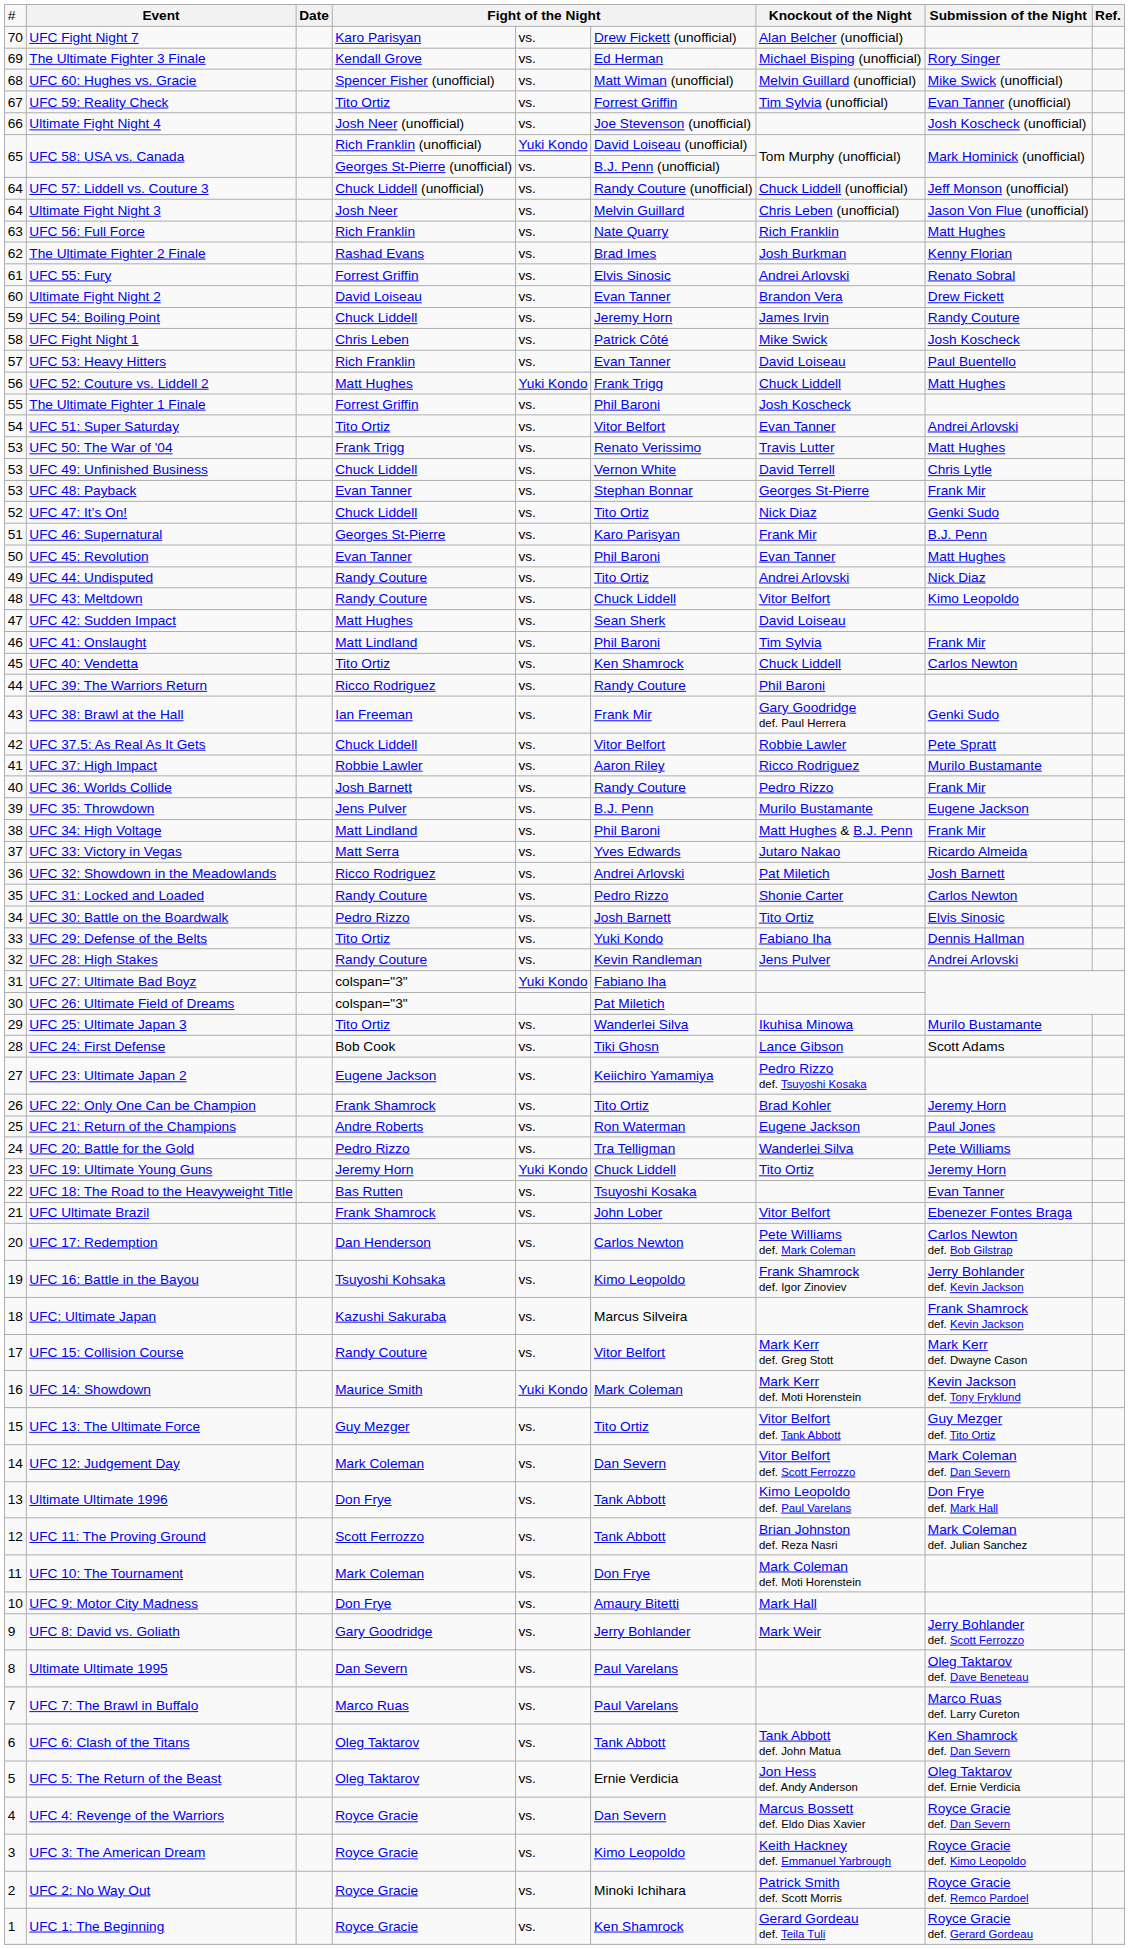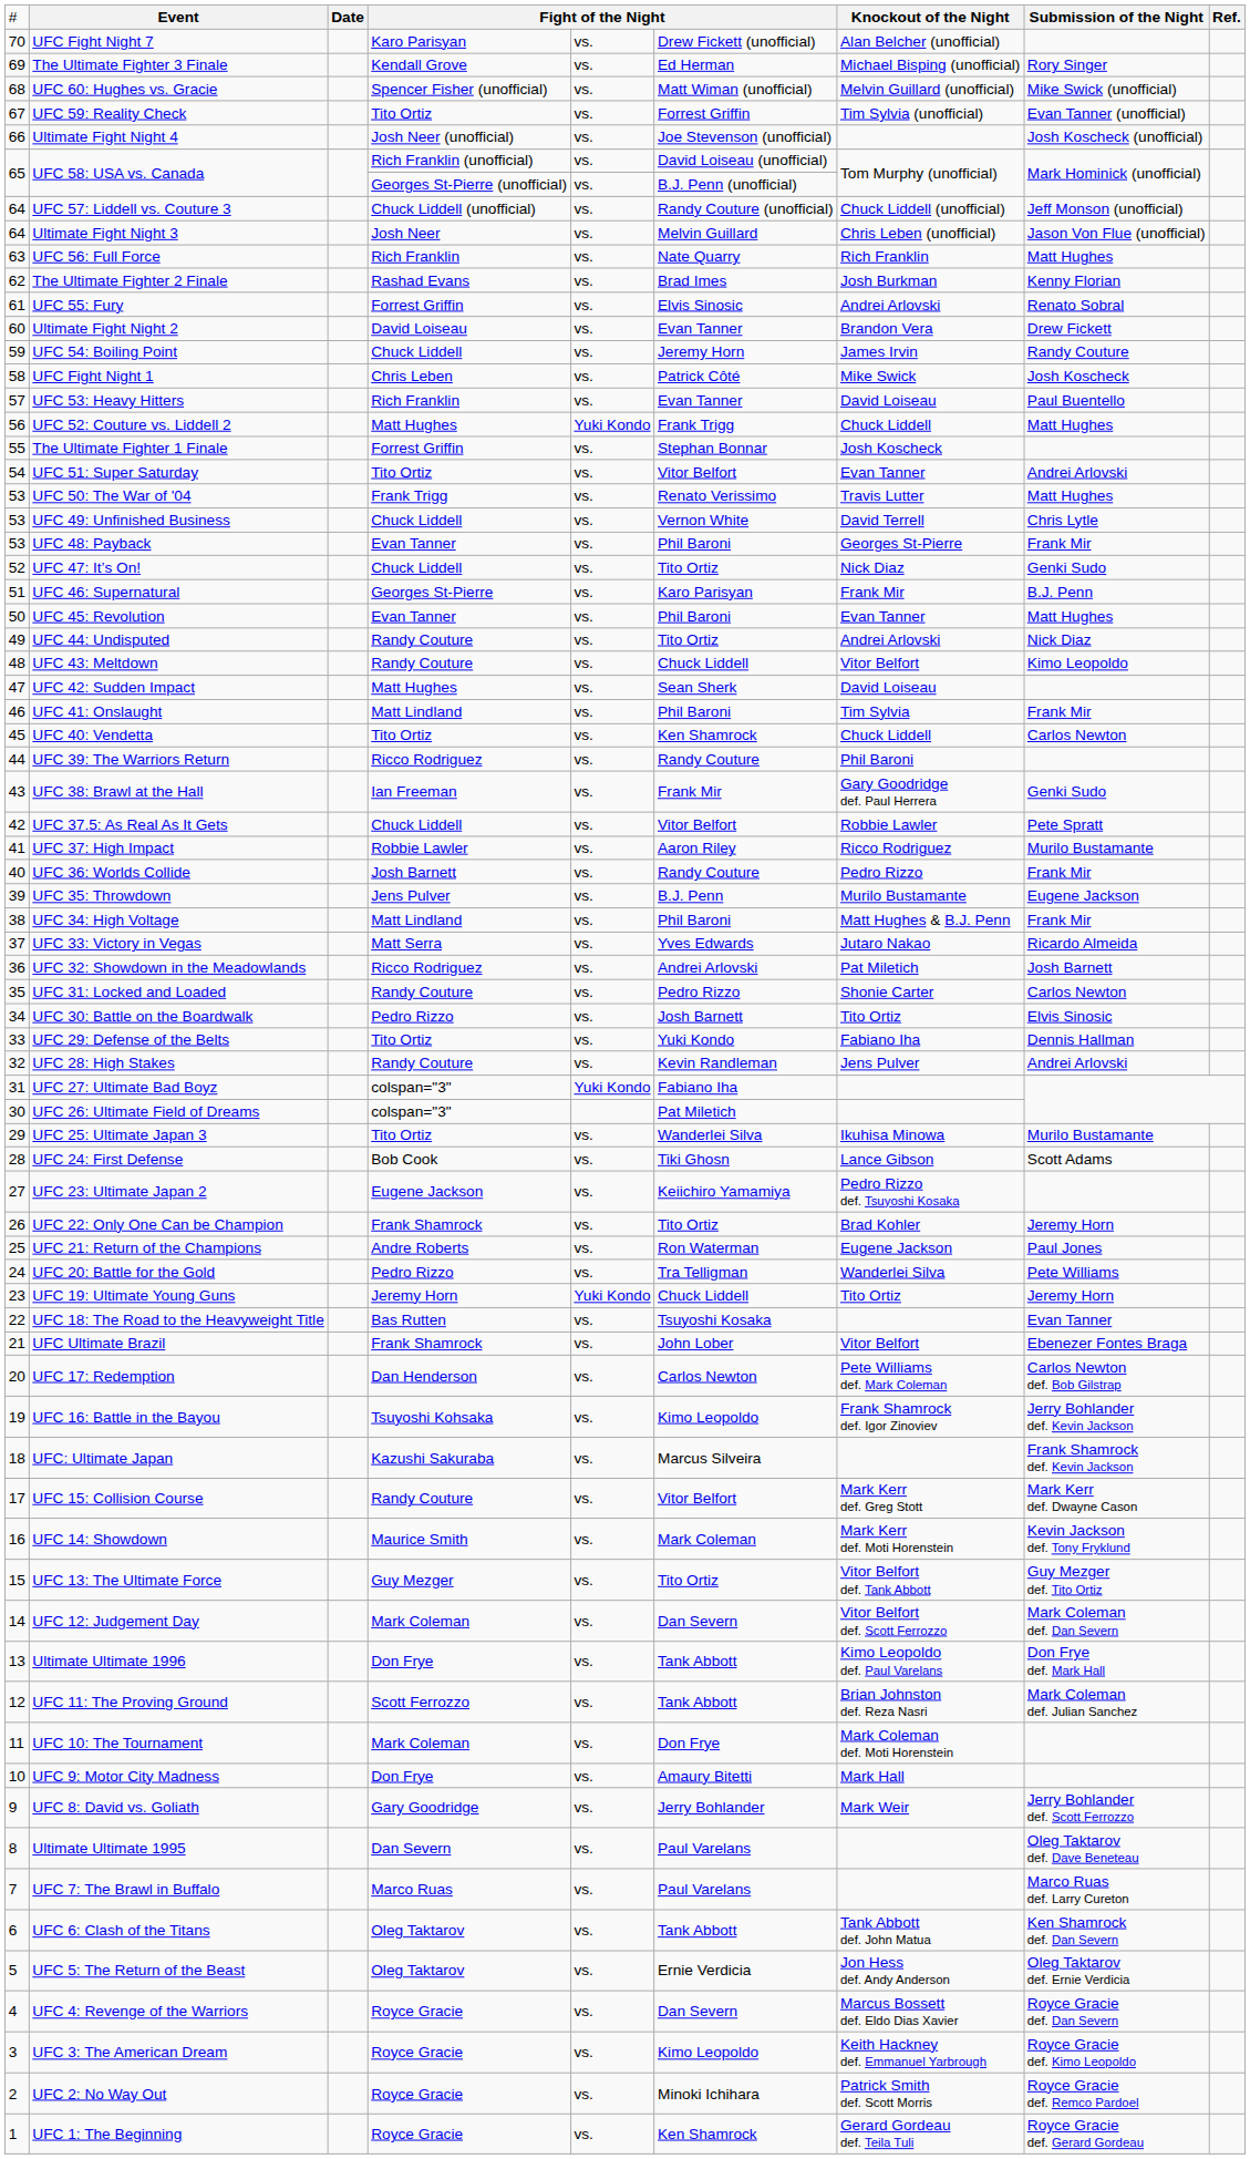UFC 58: USA vs. Canada / Rich Franklin (unofficial) | column 5: Yuki Kondo -> vs.
The Ultimate Fighter 1 Finale | column 6: Phil Baroni -> Stephan Bonnar
UFC 48: Payback | column 6: Stephan Bonnar -> Phil Baroni
UFC 14: Showdown | column 5: Yuki Kondo -> vs.
